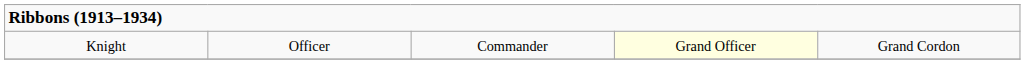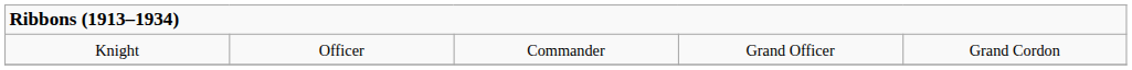Knight | column 4: lightyellow background -> no background
